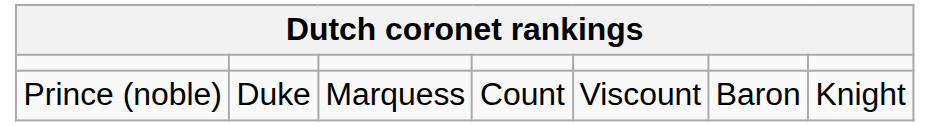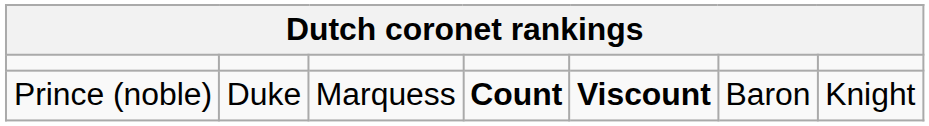Prince (noble) | column 4: normal -> bold
Prince (noble) | column 5: normal -> bold
